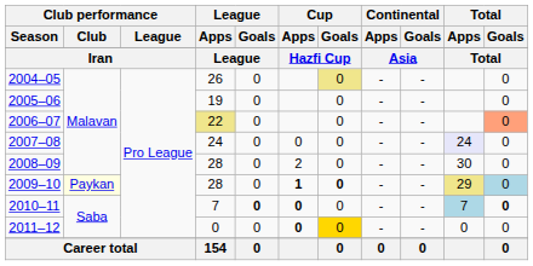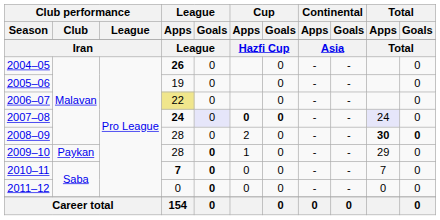2004–05 | League / Apps: normal -> bold
2004–05 | Cup / Goals: khaki background -> no background
2006–07 | Total / Goals: lightsalmon background -> no background
2007–08 | League / Apps: normal -> bold
2007–08 | League / Goals: no background -> lavender background
2007–08 | Cup / Apps: normal -> bold
2007–08 | Cup / Goals: normal -> bold
2008–09 | Total / Apps: normal -> bold
2008–09 | Total / Goals: normal -> bold
2009–10 | Club performance / Club: lightyellow background -> no background
2009–10 | League / Goals: normal -> bold
2009–10 | Cup / Apps: bold -> normal
2009–10 | Cup / Goals: bold -> normal
2009–10 | Total / Apps: khaki background -> no background
2009–10 | Total / Goals: lightblue background -> no background
2010–11 | League / Apps: normal -> bold
2010–11 | Cup / Apps: bold -> normal
2010–11 | Total / Apps: lightblue background -> no background
2010–11 | Total / Goals: bold -> normal
2011–12 | League / Goals: normal -> bold
2011–12 | Cup / Apps: bold -> normal
2011–12 | Cup / Goals: gold background -> no background
